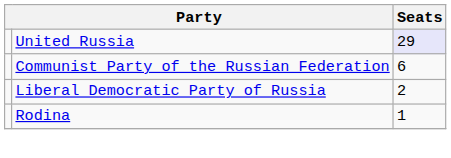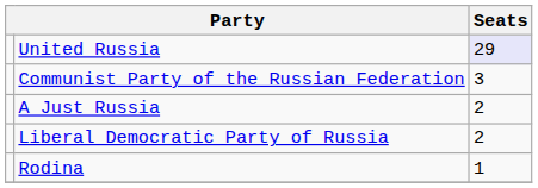Communist Party of the Russian Federation | Seats: 6 -> 3
+ row: A Just Russia | 2
